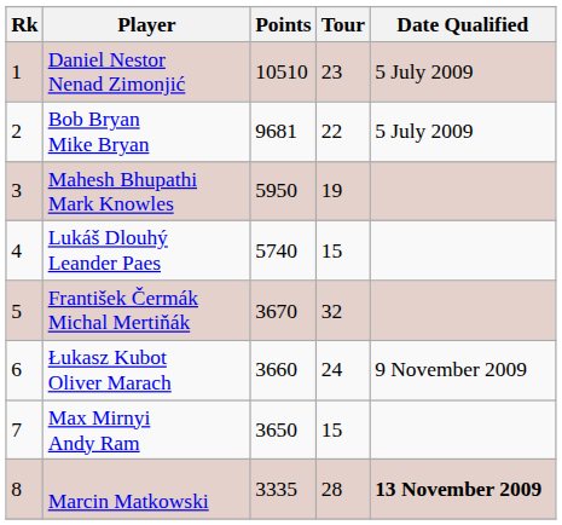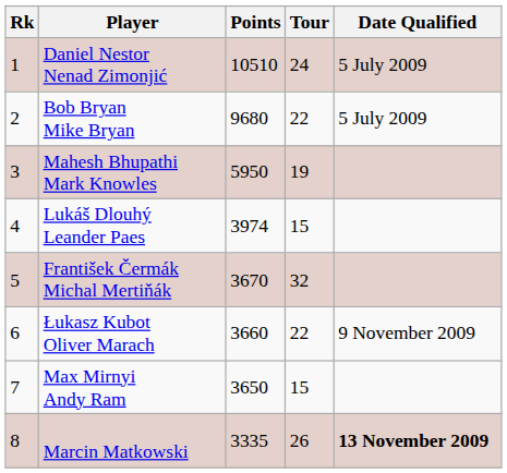Daniel Nestor Nenad Zimonjić | Tour: 23 -> 24
Bob Bryan Mike Bryan | Points: 9681 -> 9680
Lukáš Dlouhý Leander Paes | Points: 5740 -> 3974
Łukasz Kubot Oliver Marach | Tour: 24 -> 22
Marcin Matkowski | Tour: 28 -> 26
